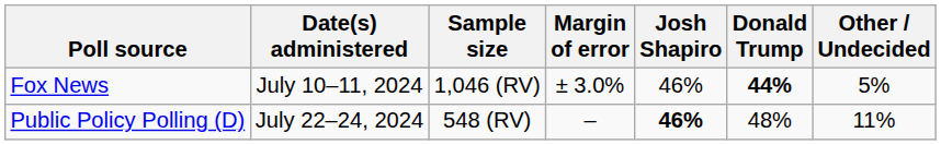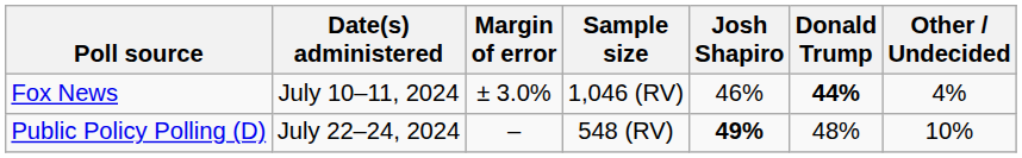columns swapped: Sample size <-> Margin of error
Fox News | Other / Undecided: 5% -> 4%
Public Policy Polling (D) | Josh Shapiro: 46% -> 49%
Public Policy Polling (D) | Other / Undecided: 11% -> 10%
